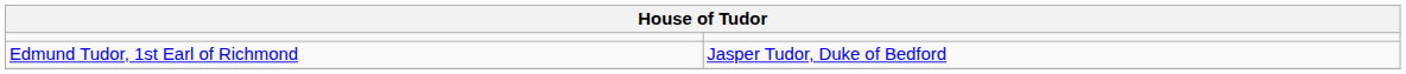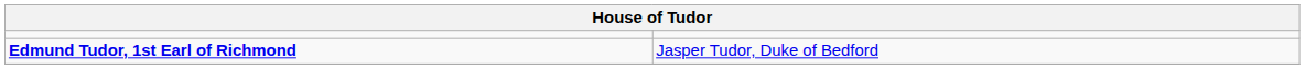Edmund Tudor, 1st Earl of Richmond | column 1: normal -> bold
